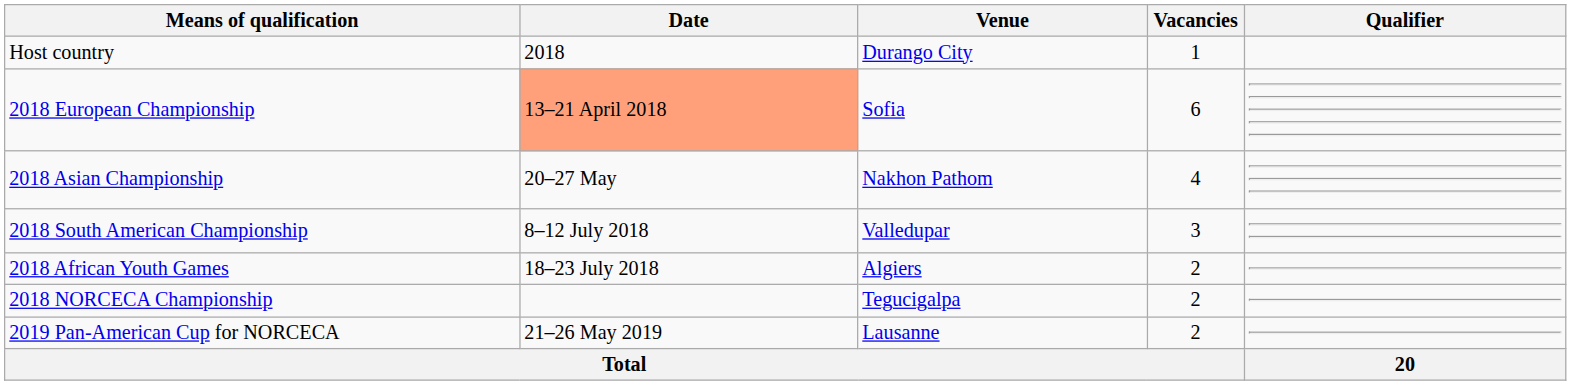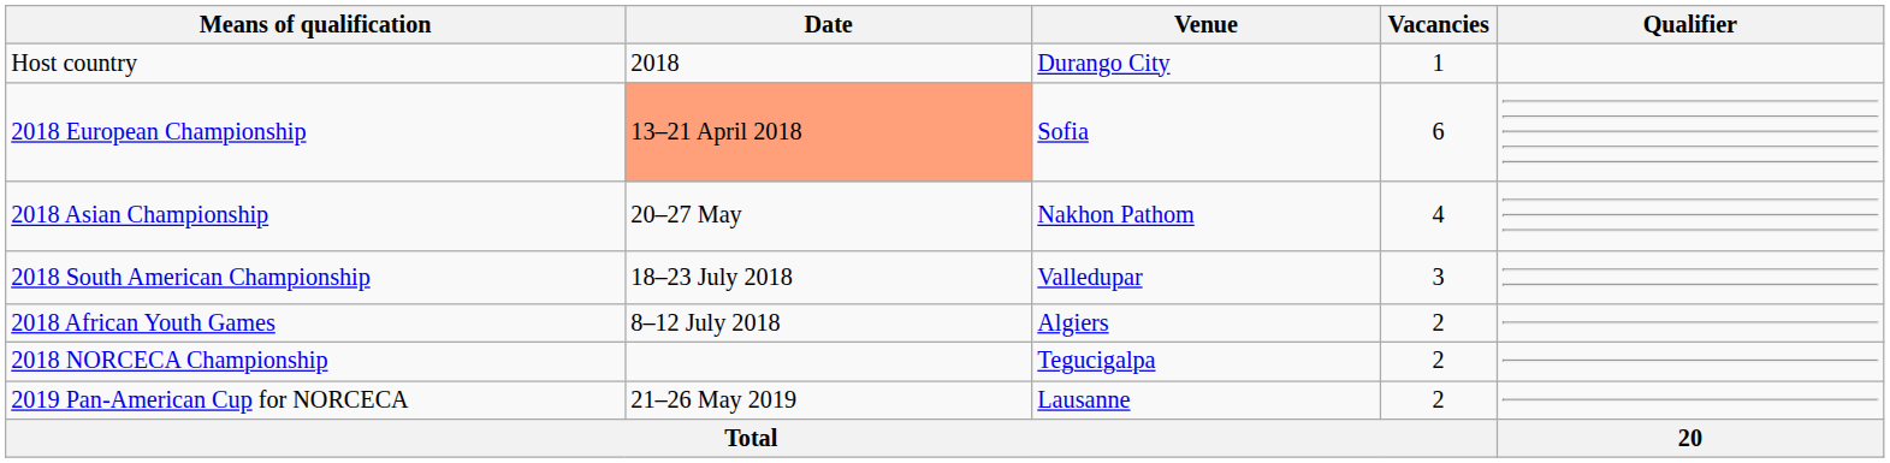2018 South American Championship | Date: 8–12 July 2018 -> 18–23 July 2018
2018 African Youth Games | Date: 18–23 July 2018 -> 8–12 July 2018
